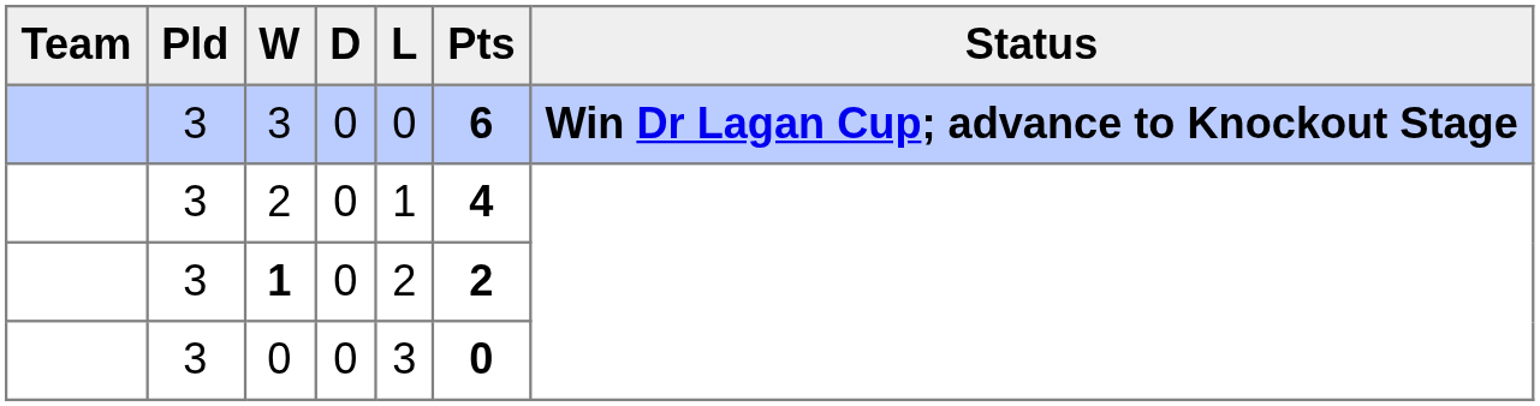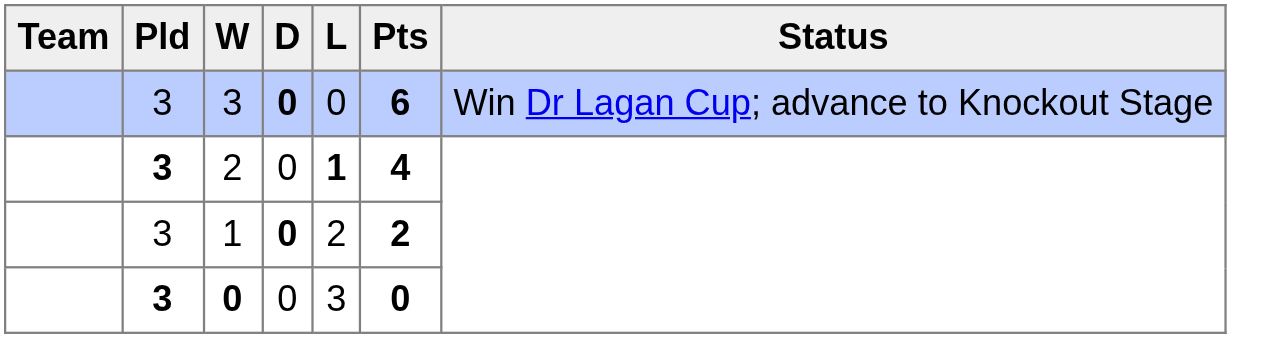row 2 | D: normal -> bold
row 2 | Status: bold -> normal
row 3 | Pld: normal -> bold
row 3 | L: normal -> bold
row 4 | W: bold -> normal
row 4 | D: normal -> bold
row 5 | Pld: normal -> bold
row 5 | W: normal -> bold
